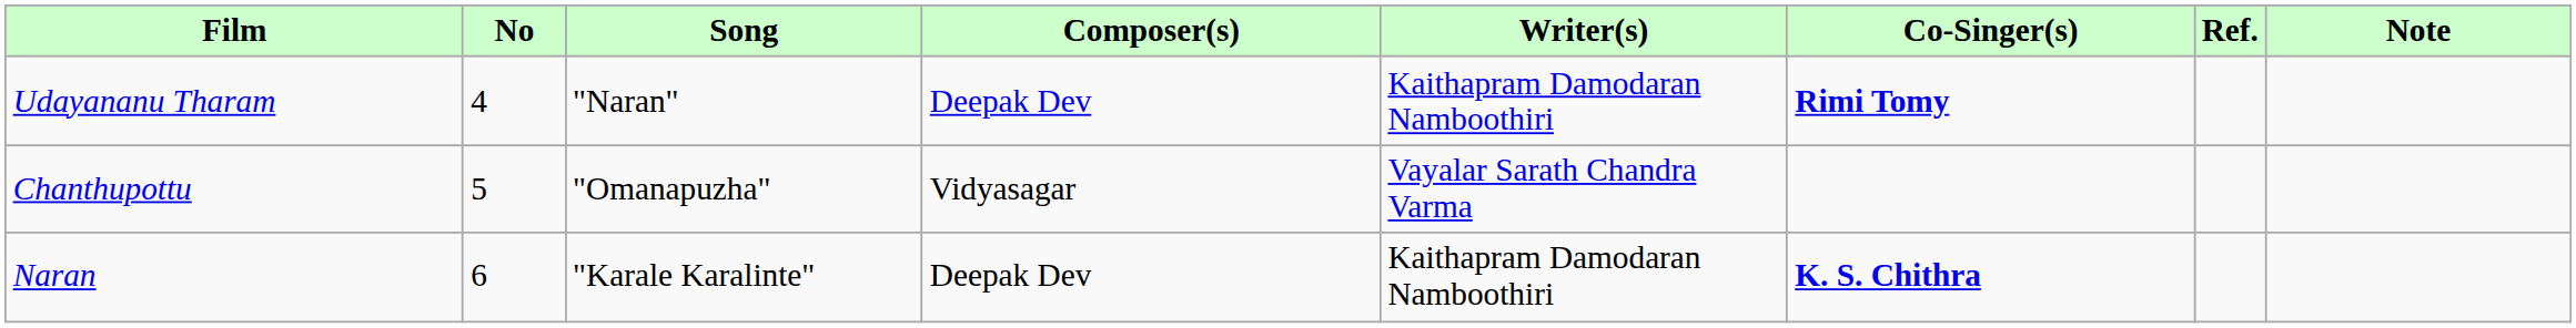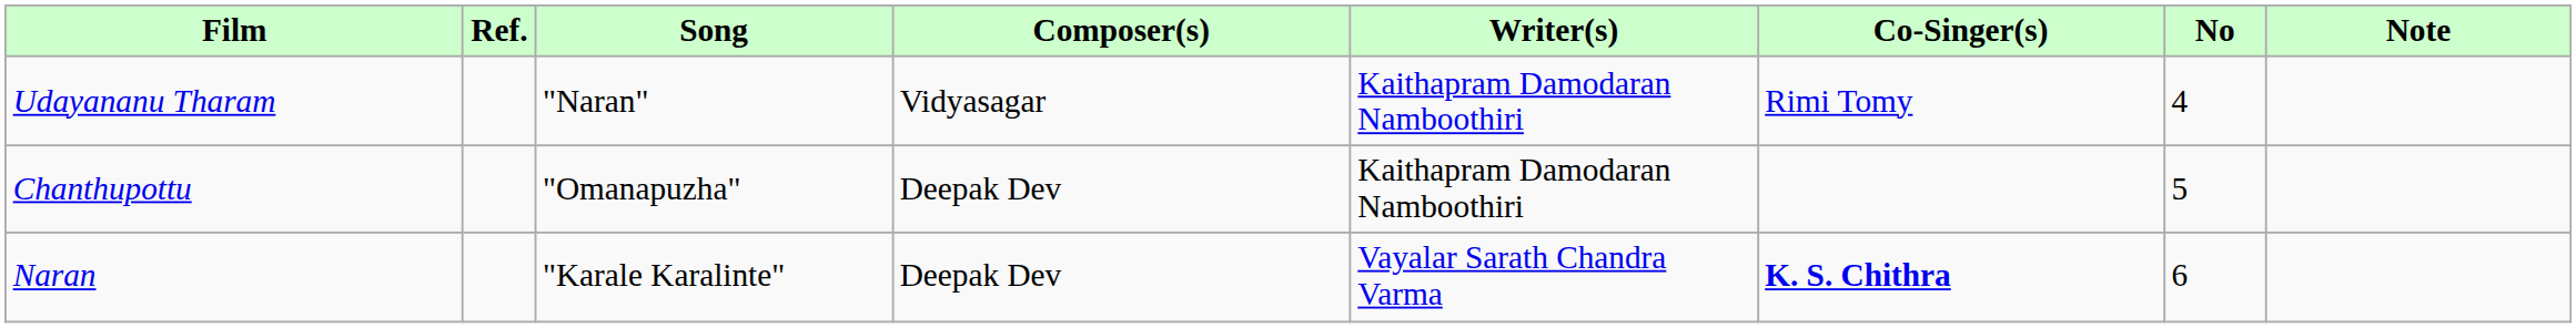columns swapped: No <-> Ref.
Udayananu Tharam | Composer(s): Deepak Dev -> Vidyasagar
Udayananu Tharam | Co-Singer(s): bold -> normal
Chanthupottu | Composer(s): Vidyasagar -> Deepak Dev
Chanthupottu | Writer(s): Vayalar Sarath Chandra Varma -> Kaithapram Damodaran Namboothiri
Naran | Writer(s): Kaithapram Damodaran Namboothiri -> Vayalar Sarath Chandra Varma
